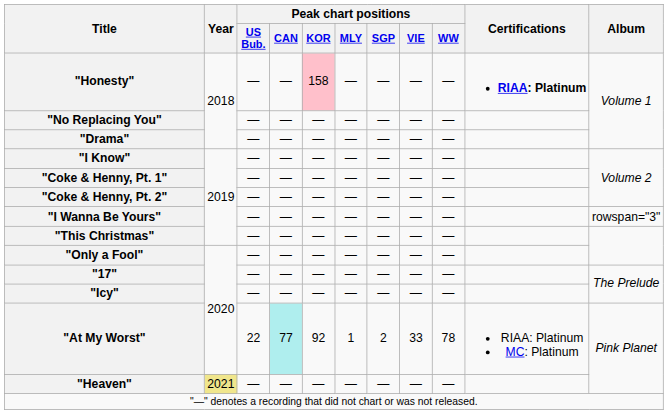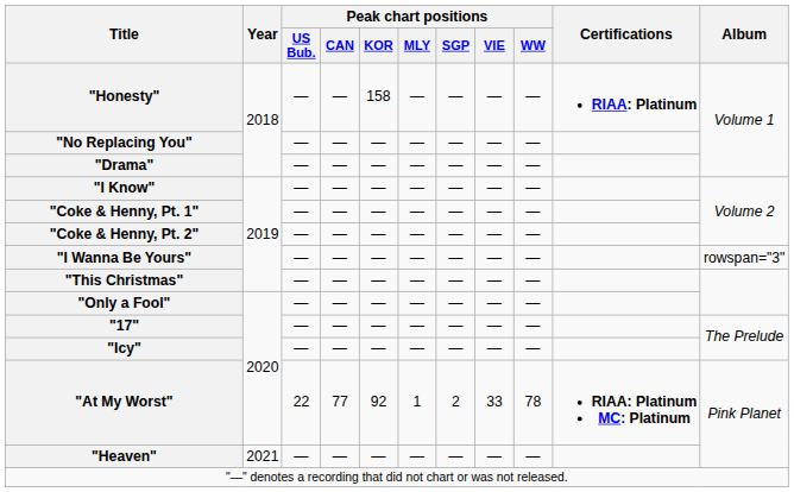"Honesty" | Peak chart positions / KOR: pink background -> no background
"At My Worst" | Peak chart positions / CAN: paleturquoise background -> no background
"At My Worst" | Certifications: normal -> bold
"Heaven" | Year: khaki background -> no background
